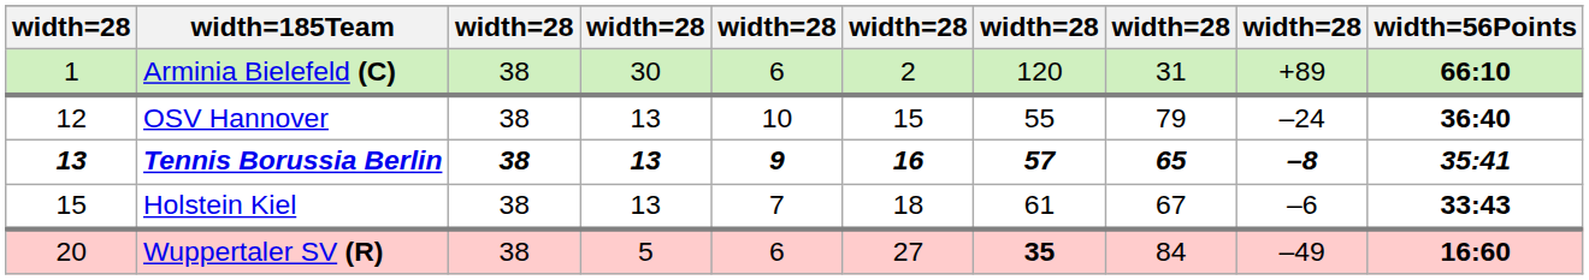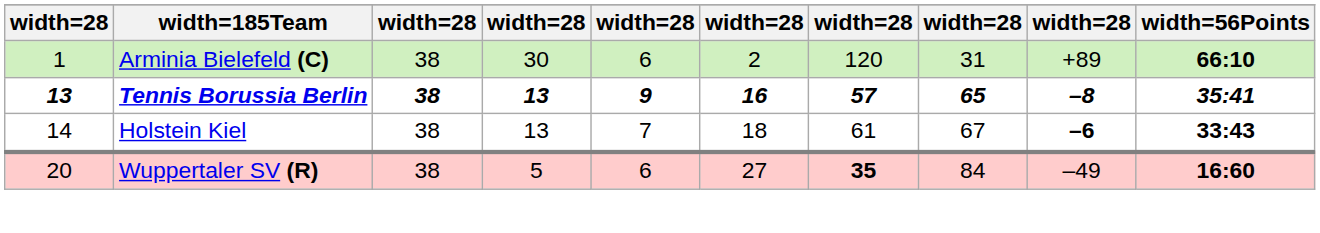- row: 12 | OSV Hannover | 38 | 13 | 10 | 15 | 55 | 79 | –24 | 36:40
Holstein Kiel | column 1: 15 -> 14
Holstein Kiel | column 9: normal -> bold
